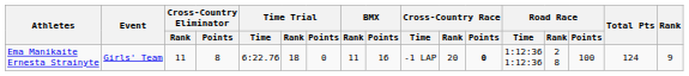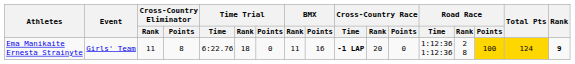Ema Manikaite Ernesta Strainyte | Cross-Country Race / Time: normal -> bold
Ema Manikaite Ernesta Strainyte | Cross-Country Race / Points: bold -> normal
Ema Manikaite Ernesta Strainyte | Road Race / Points: no background -> gold background
Ema Manikaite Ernesta Strainyte | Total Pts: no background -> gold background
Ema Manikaite Ernesta Strainyte | Rank: normal -> bold
